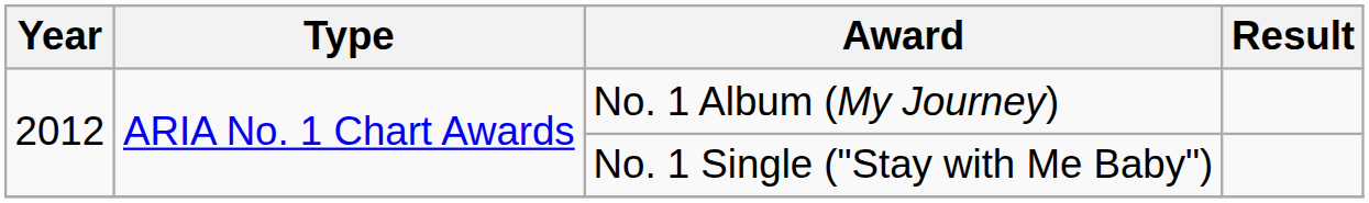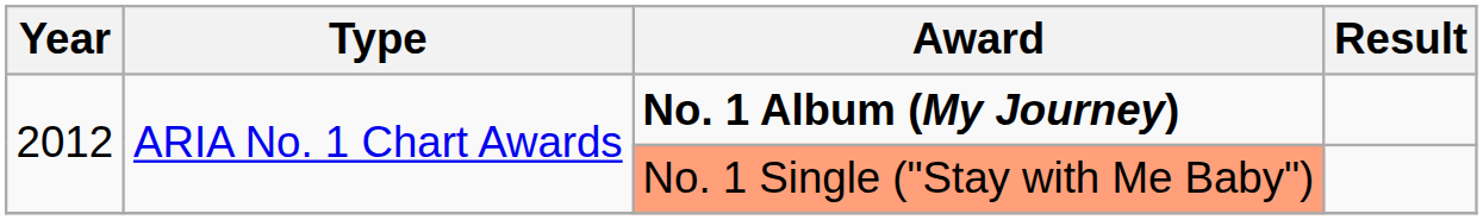No. 1 Album (My Journey) | Award: normal -> bold
No. 1 Single ("Stay with Me Baby") | Award: no background -> lightsalmon background
